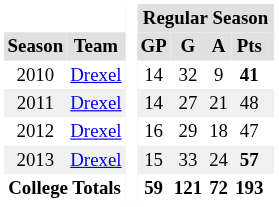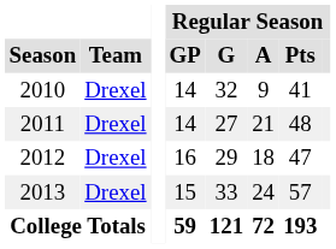2010 | Regular Season / Pts: bold -> normal
2013 | Regular Season / Pts: bold -> normal
